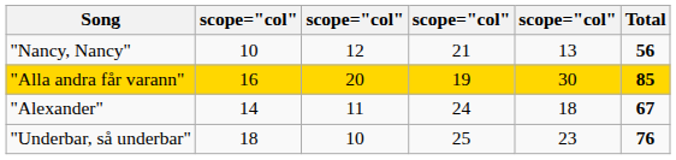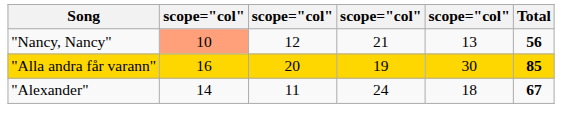"Nancy, Nancy" | column 2: no background -> lightsalmon background
- row: "Underbar, så underbar" | 18 | 10 | 25 | 23 | 76
